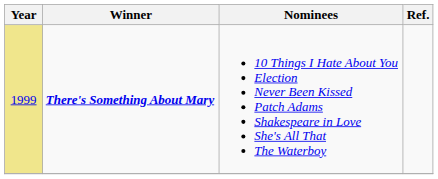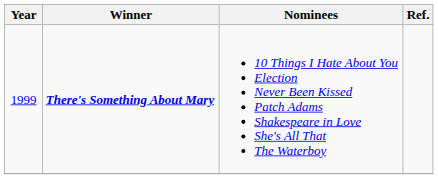row 2 | Year: khaki background -> no background
